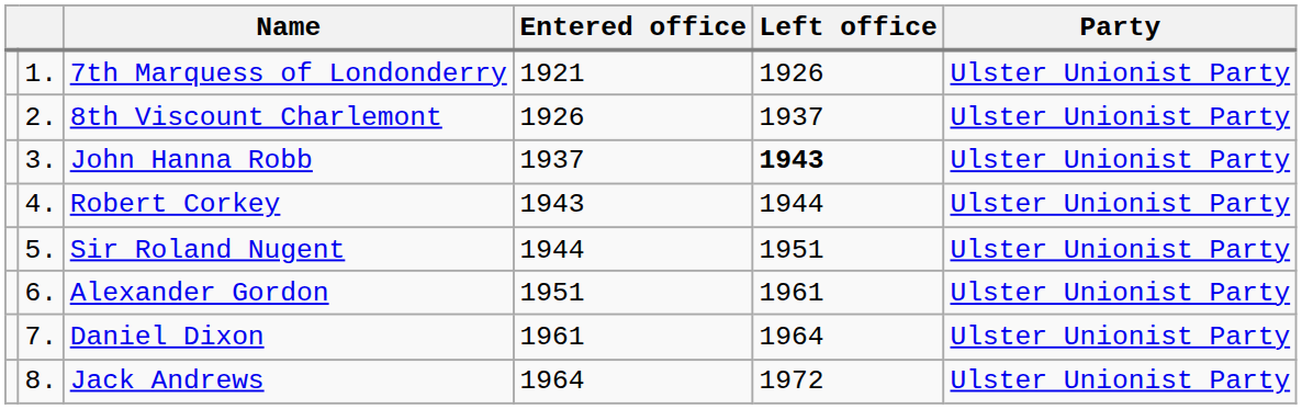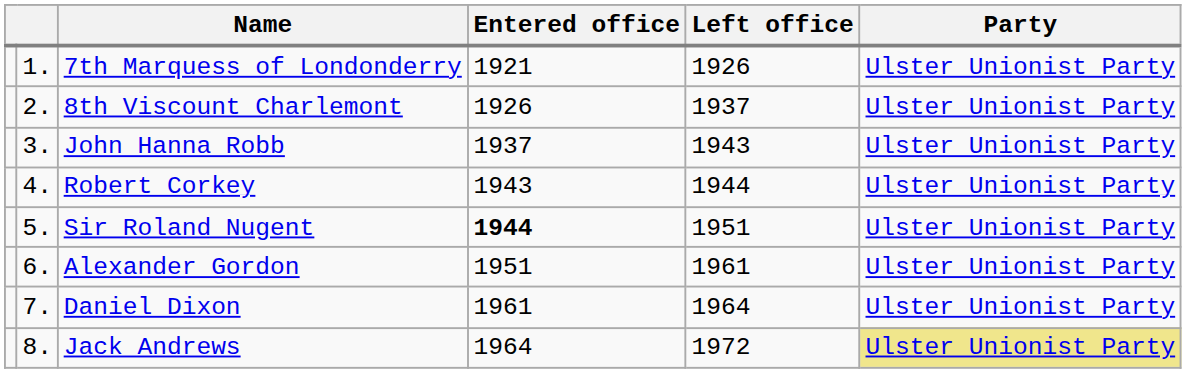John Hanna Robb | Left office: bold -> normal
Sir Roland Nugent | Entered office: normal -> bold
Jack Andrews | Party: no background -> khaki background
